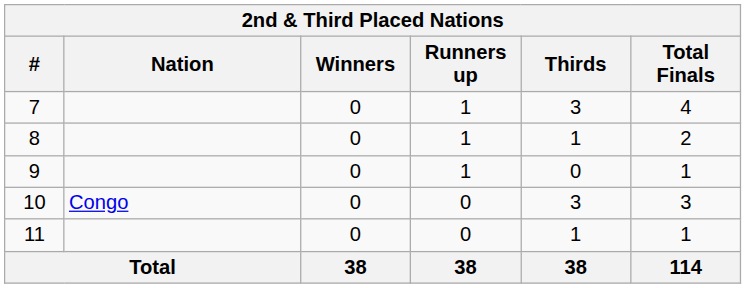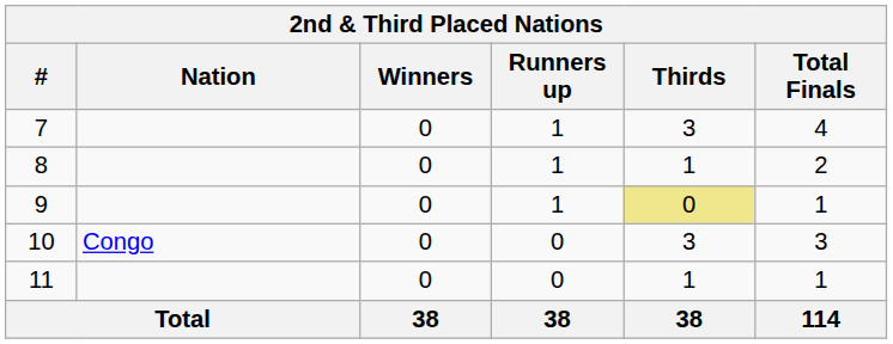9 | Thirds: no background -> khaki background
